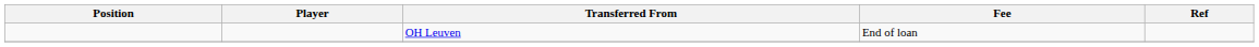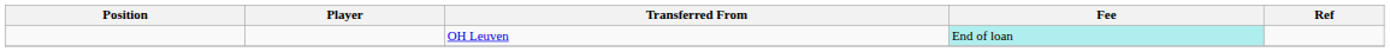OH Leuven | Fee: no background -> paleturquoise background
